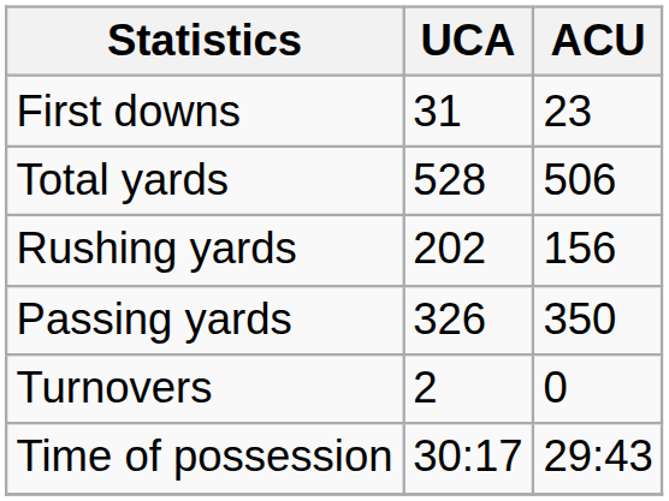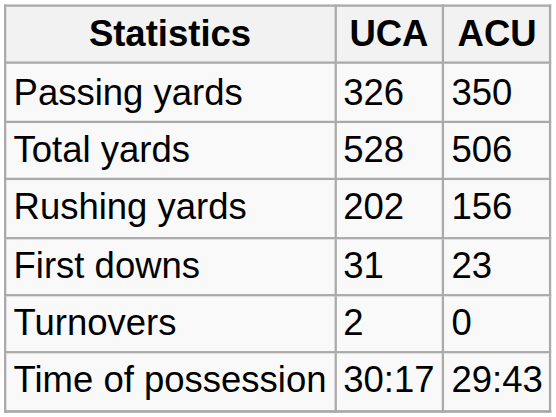rows swapped: First downs <-> Passing yards
